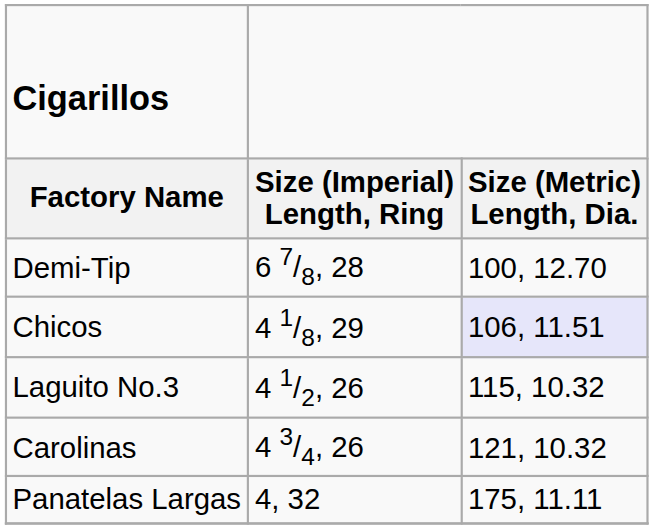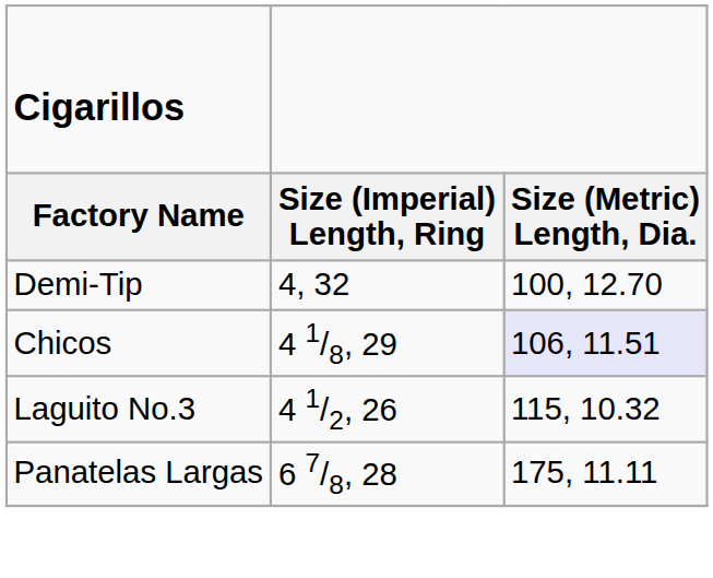Demi-Tip | column 2: 6 7/8, 28 -> 4, 32
- row: Carolinas | 4 3/4, 26 | 121, 10.32
Panatelas Largas | column 2: 4, 32 -> 6 7/8, 28
